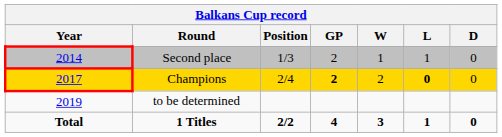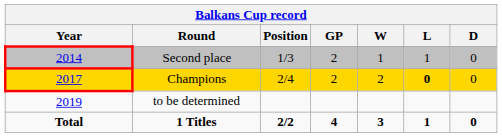Champions | GP: bold -> normal
